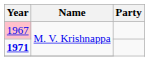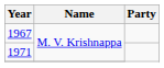1967 | Year: pink background -> no background
1971 | Year: bold -> normal
